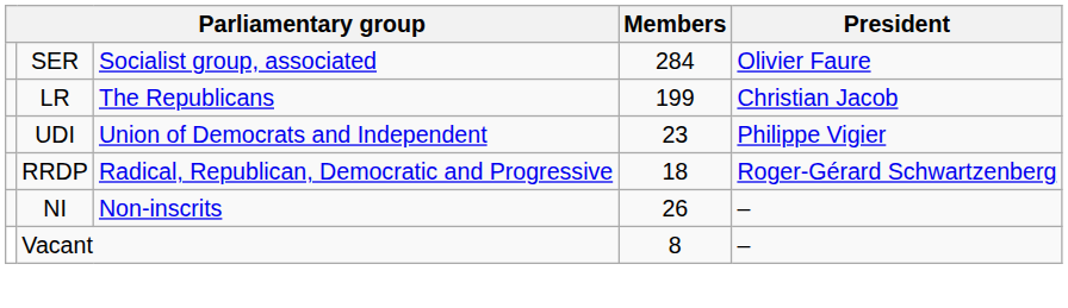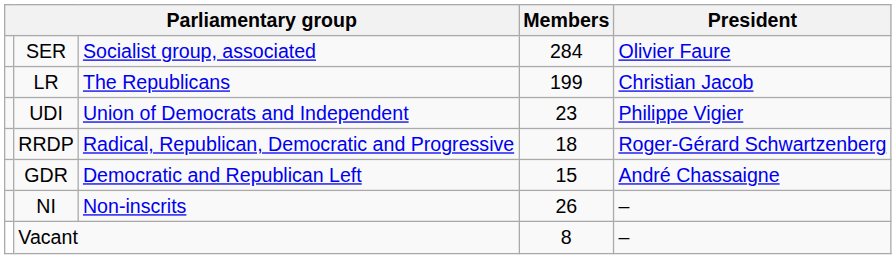+ row: GDR | Democratic and Republican Left | 15 | André Chassaigne
